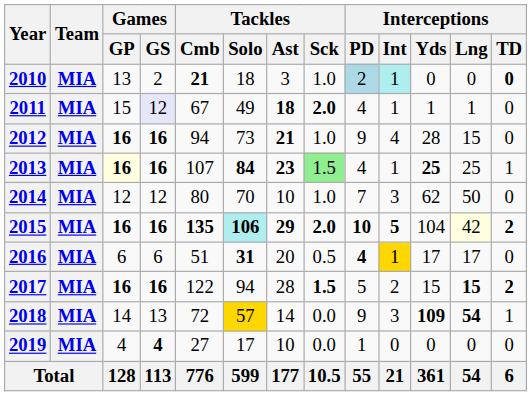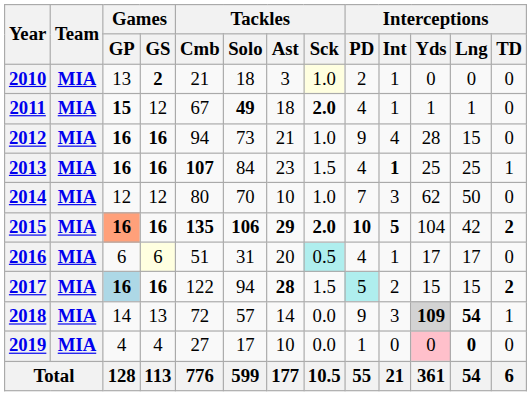2010 | Games / GS: normal -> bold
2010 | Tackles / Cmb: bold -> normal
2010 | Tackles / Sck: no background -> lightyellow background
2010 | Interceptions / PD: lightblue background -> no background
2010 | Interceptions / Int: paleturquoise background -> no background
2010 | Interceptions / TD: bold -> normal
2011 | Games / GP: normal -> bold
2011 | Games / GS: lavender background -> no background
2011 | Tackles / Solo: normal -> bold
2011 | Tackles / Ast: bold -> normal
2012 | Tackles / Ast: bold -> normal
2013 | Games / GP: lightyellow background -> no background
2013 | Tackles / Cmb: normal -> bold
2013 | Tackles / Solo: bold -> normal
2013 | Tackles / Ast: bold -> normal
2013 | Tackles / Sck: lightgreen background -> no background
2013 | Interceptions / Int: normal -> bold
2013 | Interceptions / Yds: bold -> normal
2015 | Games / GP: no background -> lightsalmon background
2015 | Tackles / Solo: paleturquoise background -> no background
2015 | Interceptions / Lng: lightyellow background -> no background
2016 | Games / GS: no background -> lightyellow background
2016 | Tackles / Solo: bold -> normal
2016 | Tackles / Sck: no background -> paleturquoise background
2016 | Interceptions / PD: bold -> normal
2016 | Interceptions / Int: gold background -> no background
2017 | Games / GP: no background -> lightblue background
2017 | Tackles / Ast: normal -> bold
2017 | Tackles / Sck: bold -> normal
2017 | Interceptions / PD: no background -> paleturquoise background
2017 | Interceptions / Lng: bold -> normal
2018 | Tackles / Solo: gold background -> no background
2018 | Interceptions / Yds: no background -> lightgrey background
2019 | Games / GS: bold -> normal
2019 | Interceptions / Yds: no background -> pink background
2019 | Interceptions / Lng: normal -> bold
